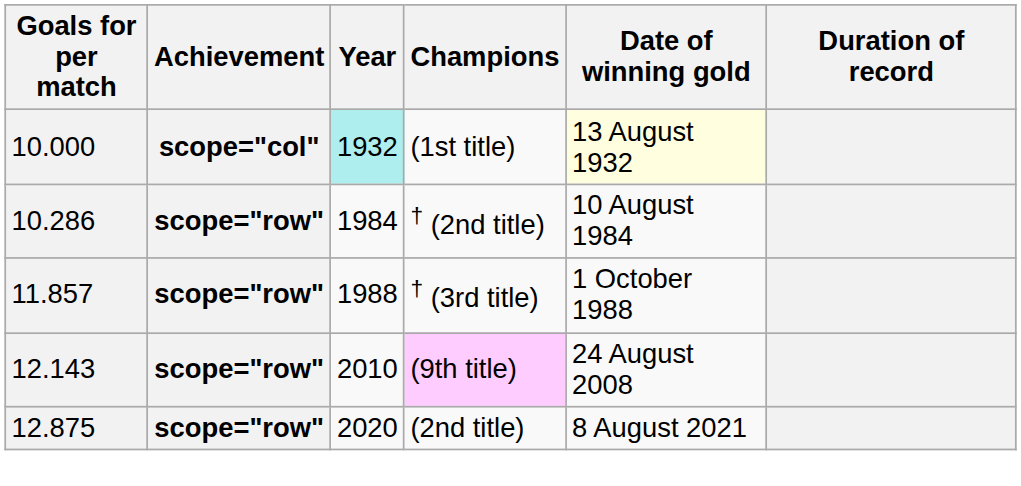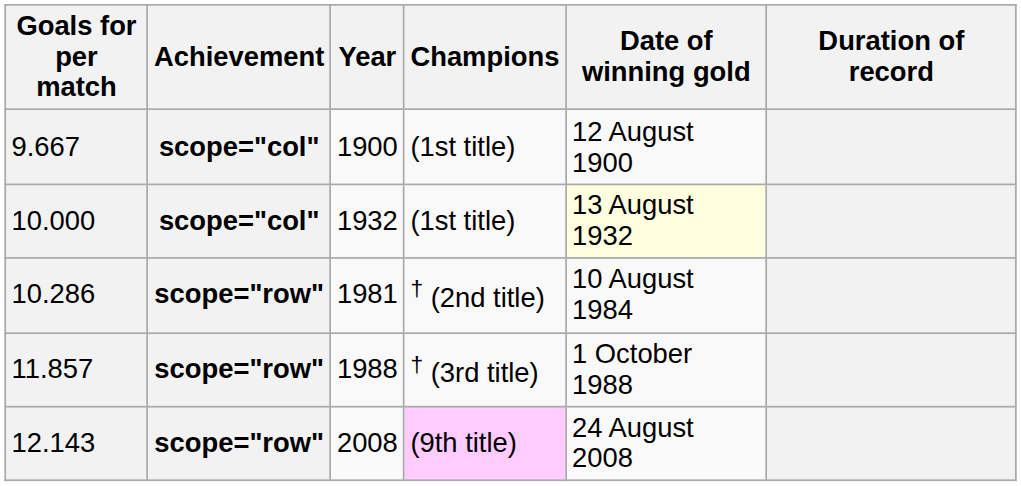+ row: 9.667 | scope="col" | 1900 | (1st title) | 12 August 1900
10.000 | Year: paleturquoise background -> no background
10.286 | Year: 1984 -> 1981
12.143 | Year: 2010 -> 2008
- row: 12.875 | scope="row" | 2020 | (2nd title) | 8 August 2021
